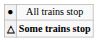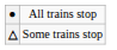△ | column 2: bold -> normal
